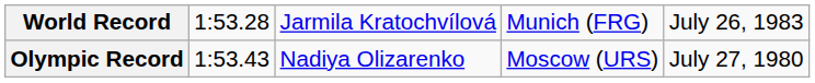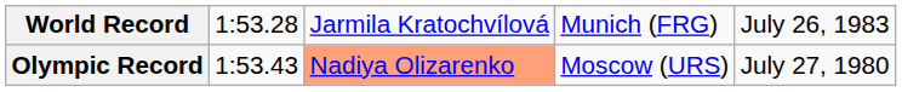Olympic Record | column 3: no background -> lightsalmon background
